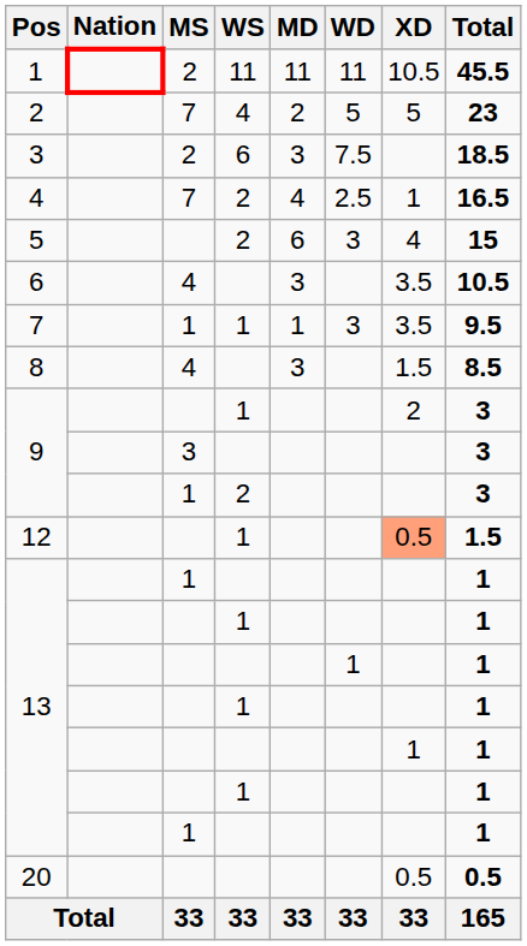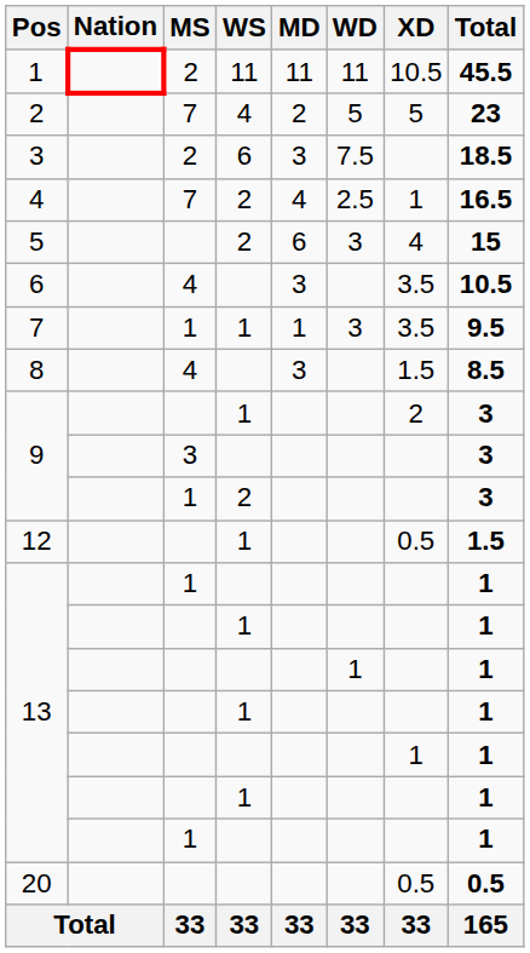12 | XD: lightsalmon background -> no background
